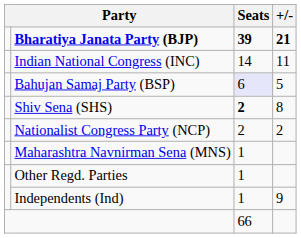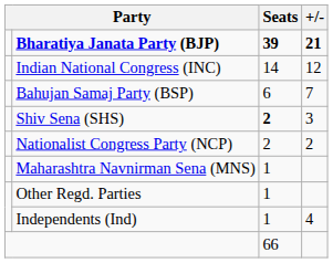Indian National Congress (INC) | +/-: 11 -> 12
Bahujan Samaj Party (BSP) | Seats: lavender background -> no background
Bahujan Samaj Party (BSP) | +/-: 5 -> 7
Shiv Sena (SHS) | +/-: 8 -> 3
Independents (Ind) | +/-: 9 -> 4
